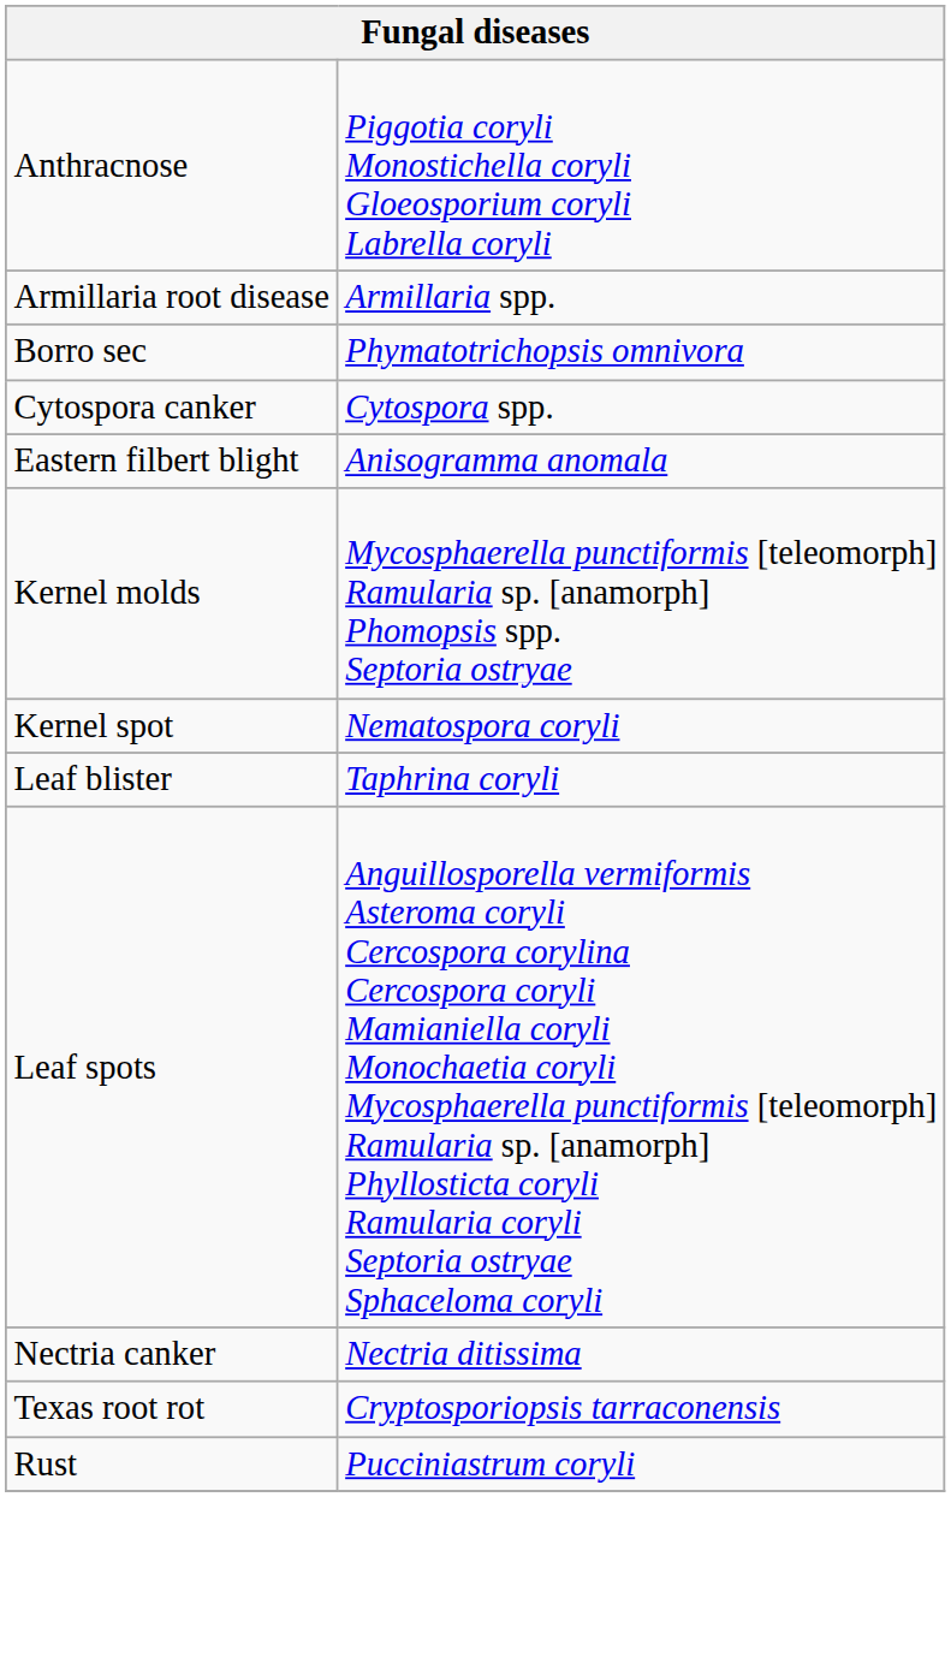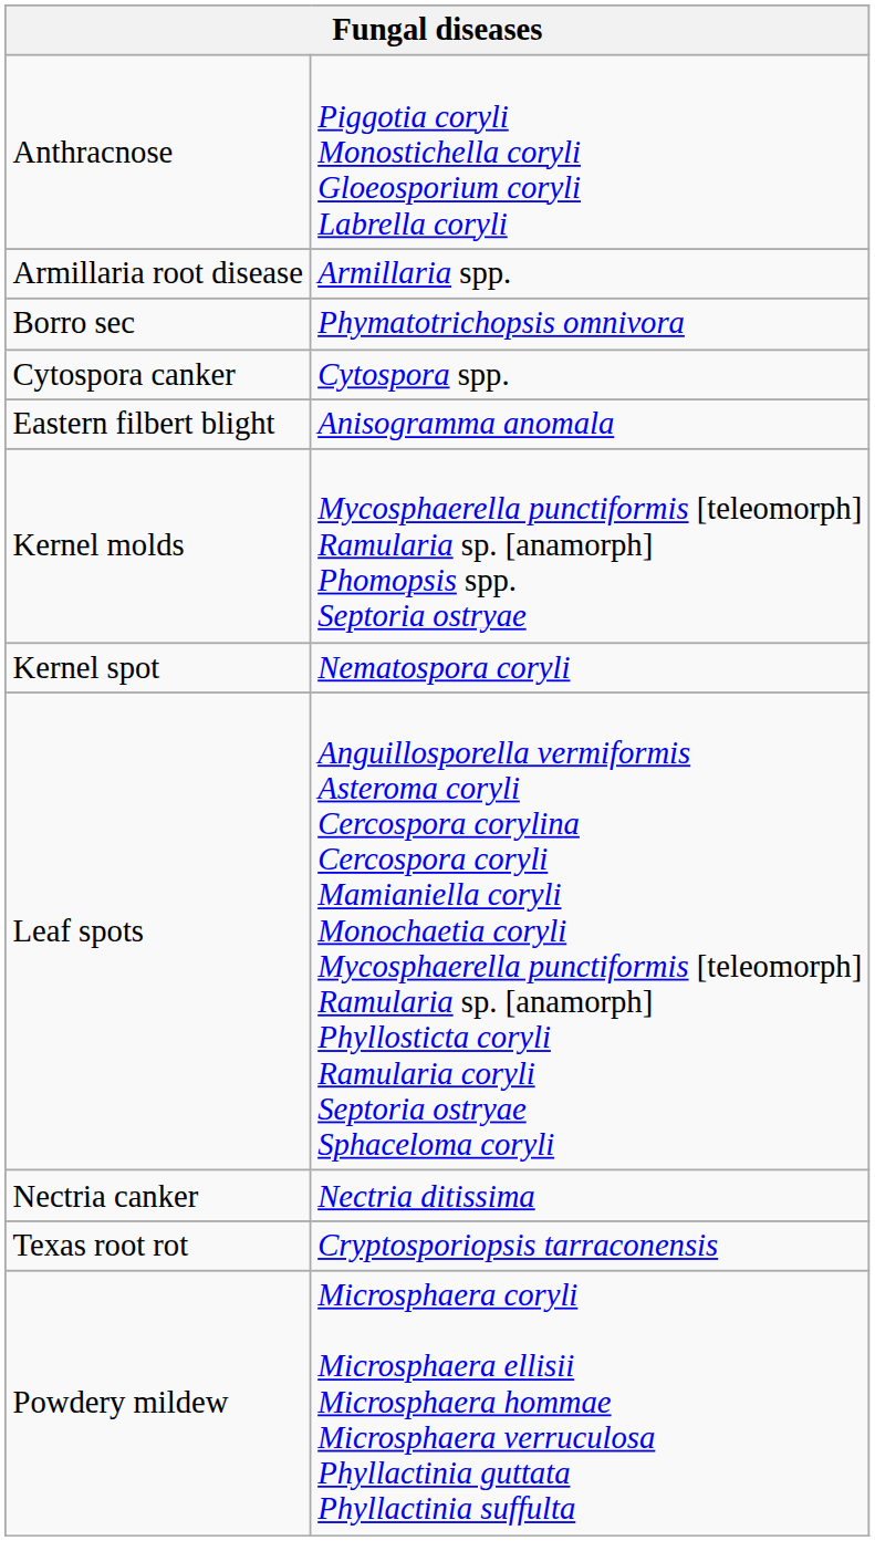- row: Leaf blister | Taphrina coryli
+ row: Powdery mildew | Microsphaera coryli Microsphaera ellisii Microsphaera hommae Microsphaera verruculosa Phyllactinia guttata Phyllactinia suffulta
- row: Rust | Pucciniastrum coryli
